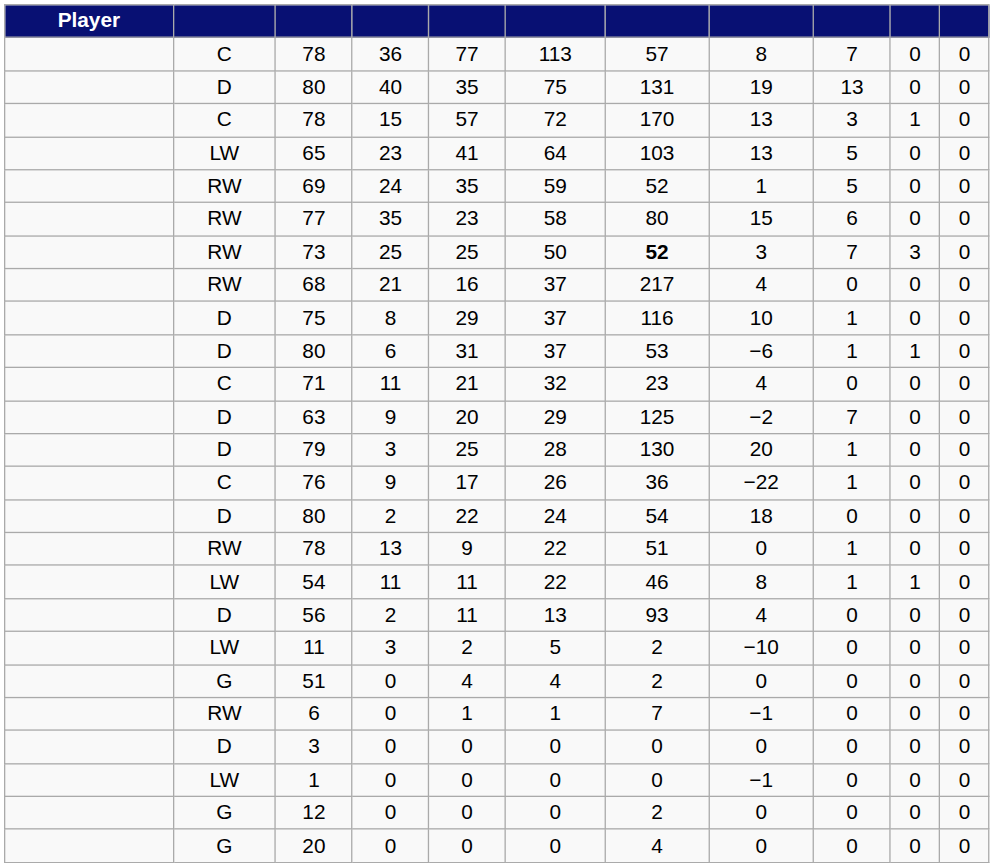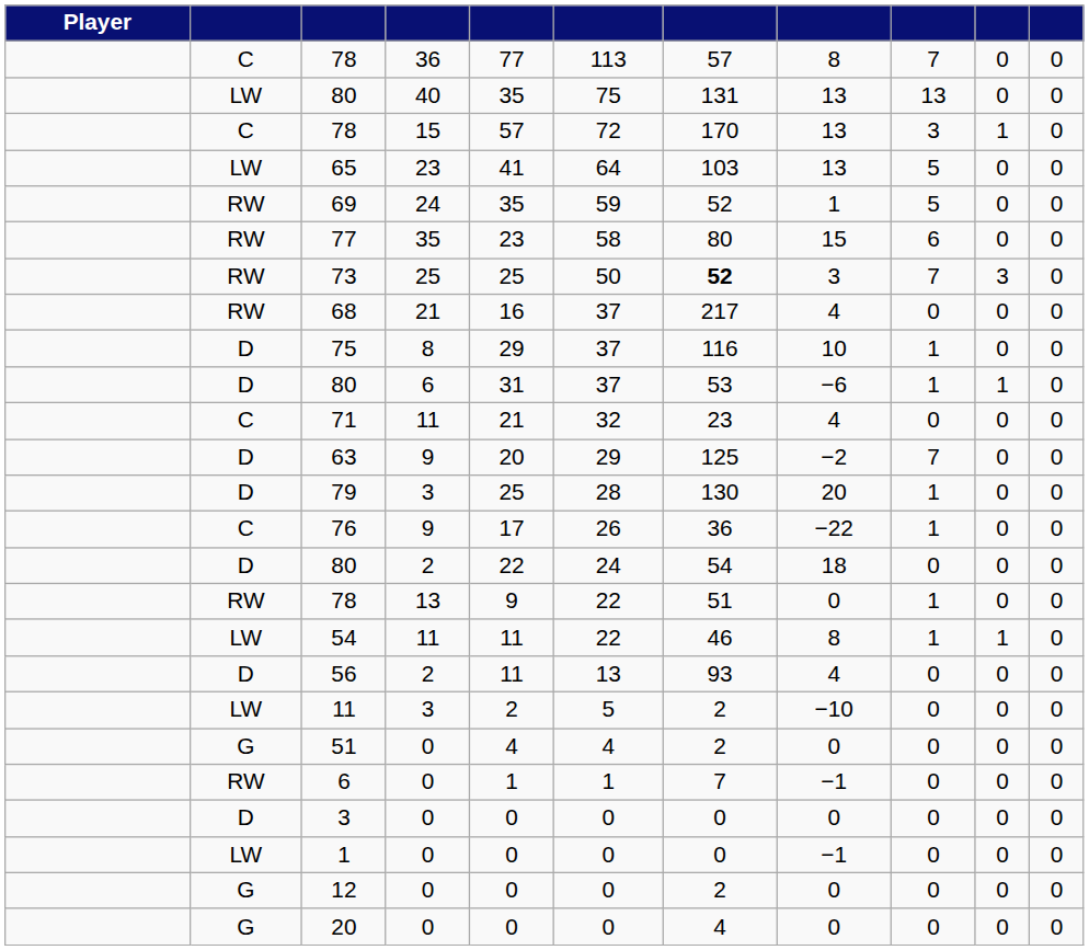80 / 40 | column 2: D -> LW
80 / 40 | column 8: 19 -> 13
